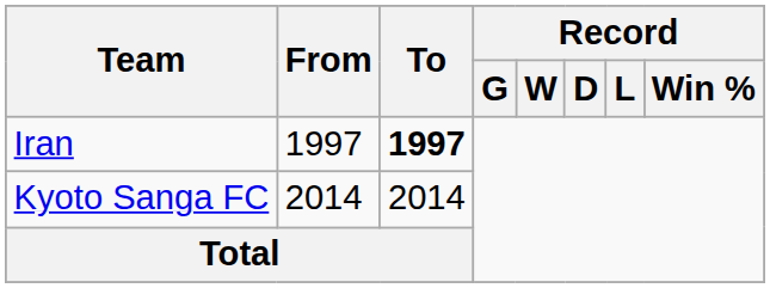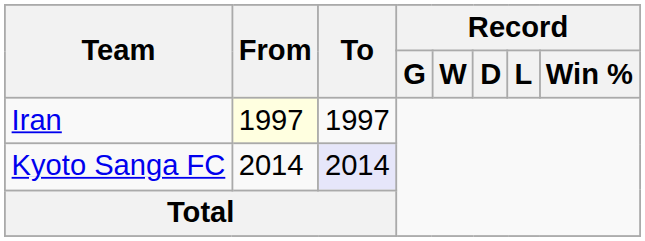Iran | From: no background -> lightyellow background
Iran | To: bold -> normal
Kyoto Sanga FC | To: no background -> lavender background
